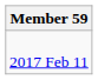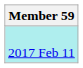row 2 | column 1: no background -> paleturquoise background
